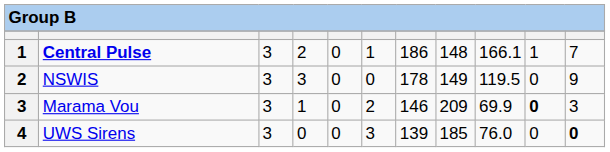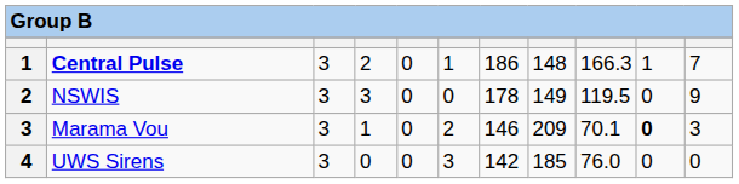Central Pulse | column 9: 166.1 -> 166.3
Marama Vou | column 9: 69.9 -> 70.1
UWS Sirens | column 7: 139 -> 142
UWS Sirens | column 11: bold -> normal
